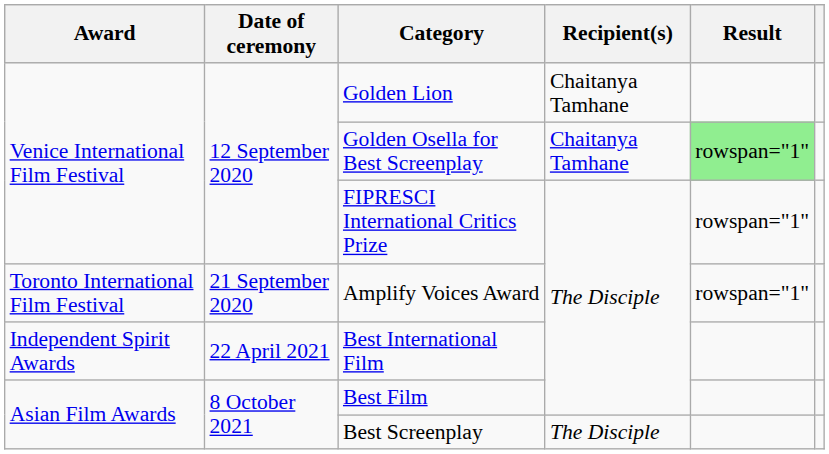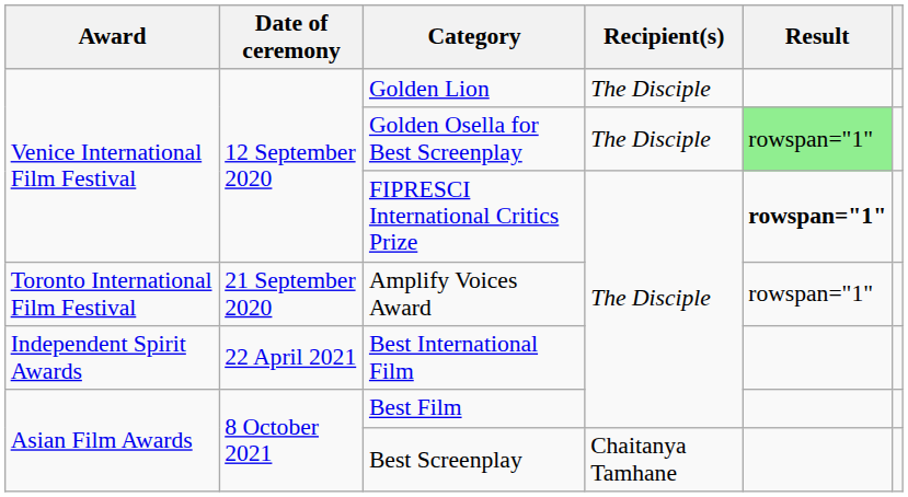Golden Lion | Recipient(s): Chaitanya Tamhane -> The Disciple
Golden Osella for Best Screenplay | Recipient(s): Chaitanya Tamhane -> The Disciple
FIPRESCI International Critics Prize | Result: normal -> bold
Best Screenplay | Recipient(s): The Disciple -> Chaitanya Tamhane
